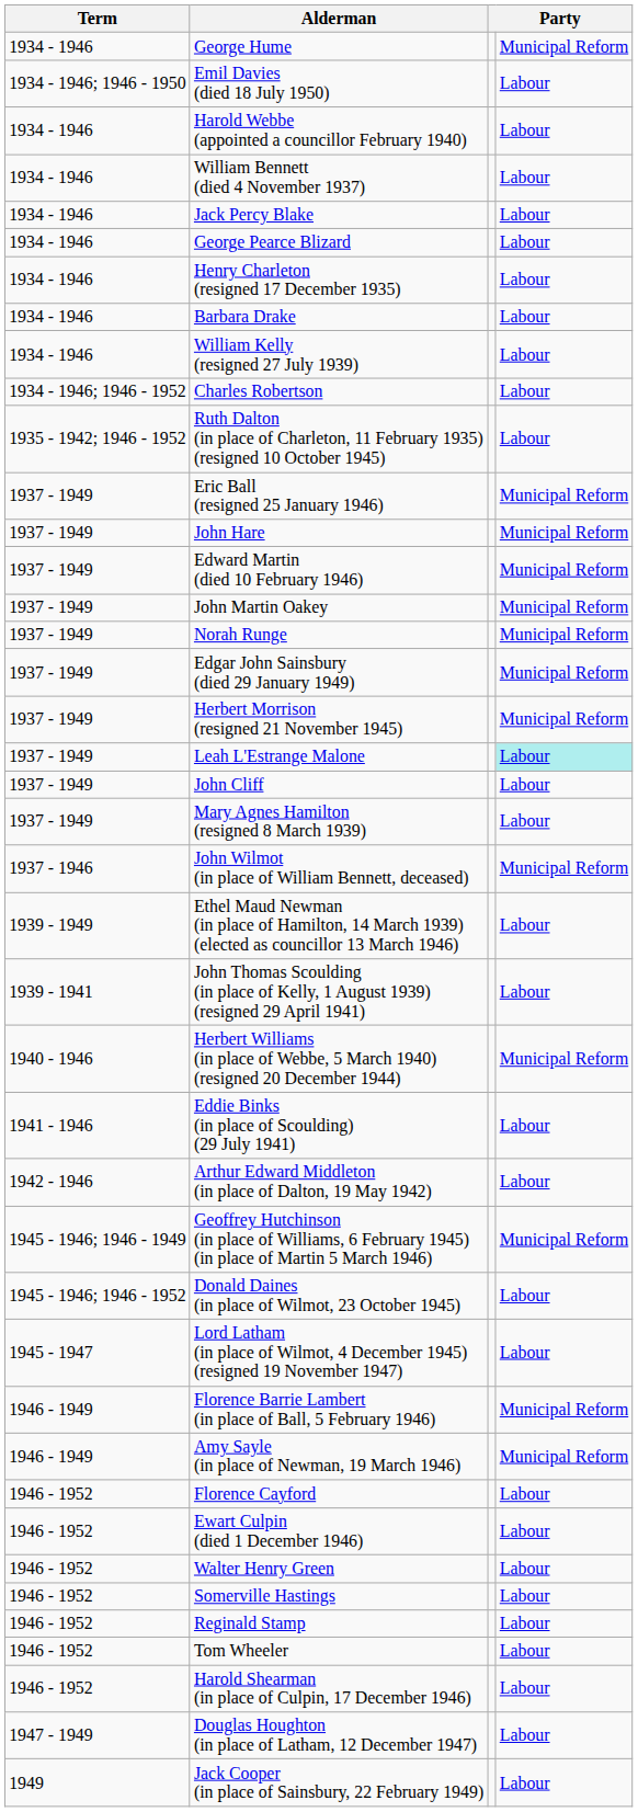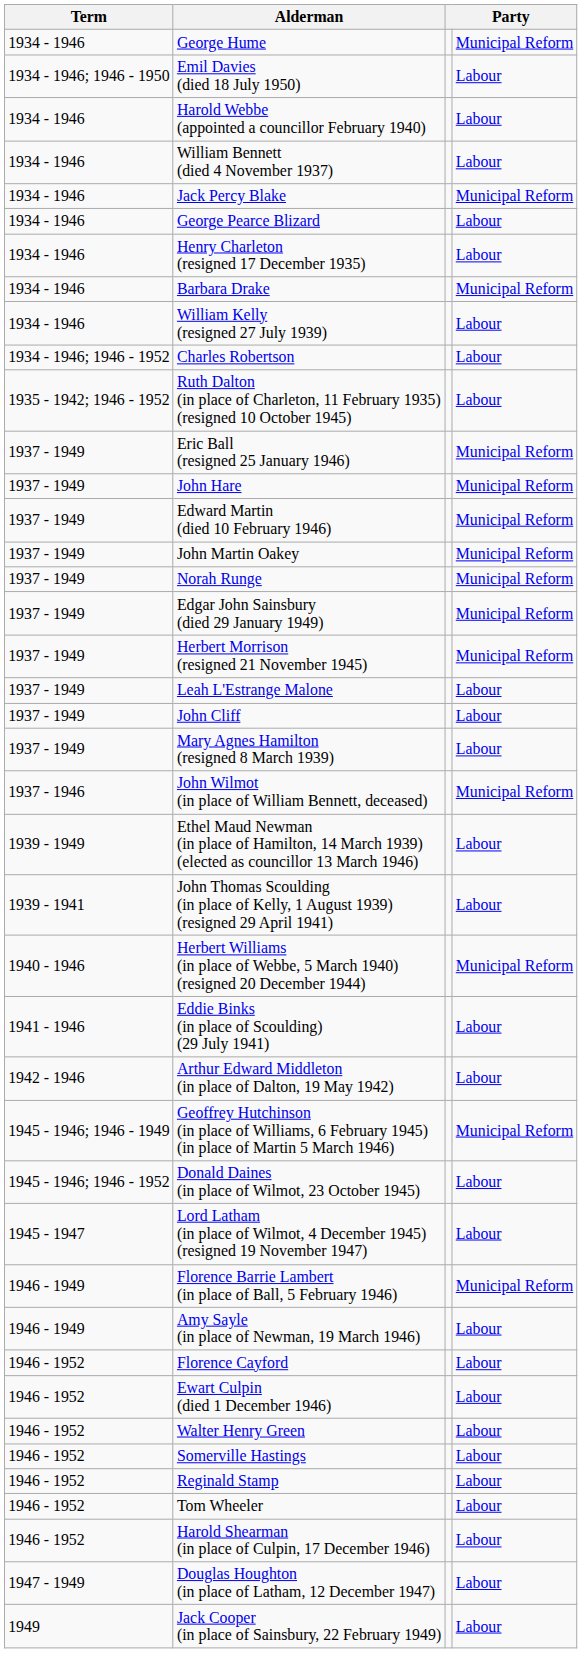Jack Percy Blake | column 4: Labour -> Municipal Reform
Barbara Drake | column 4: Labour -> Municipal Reform
Leah L'Estrange Malone | column 4: paleturquoise background -> no background
Amy Sayle (in place of Newman, 19 March 1946) | column 4: Municipal Reform -> Labour
